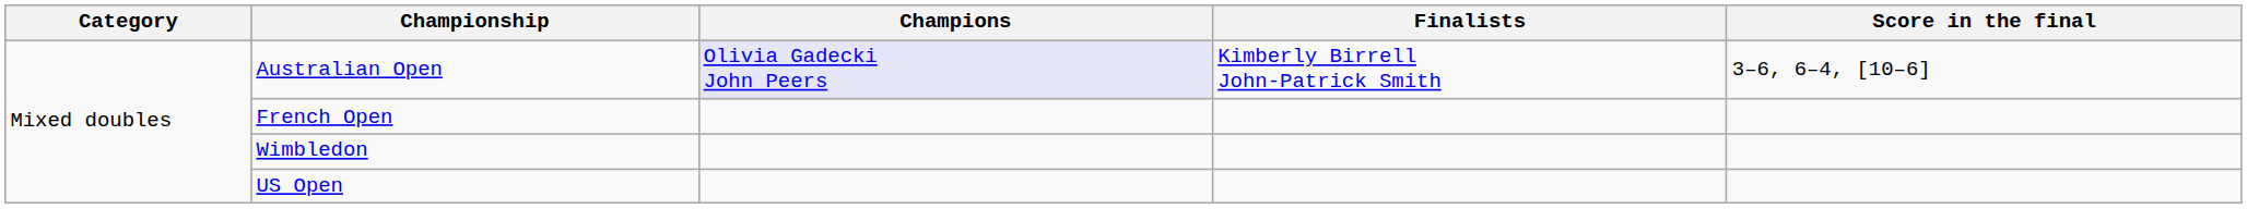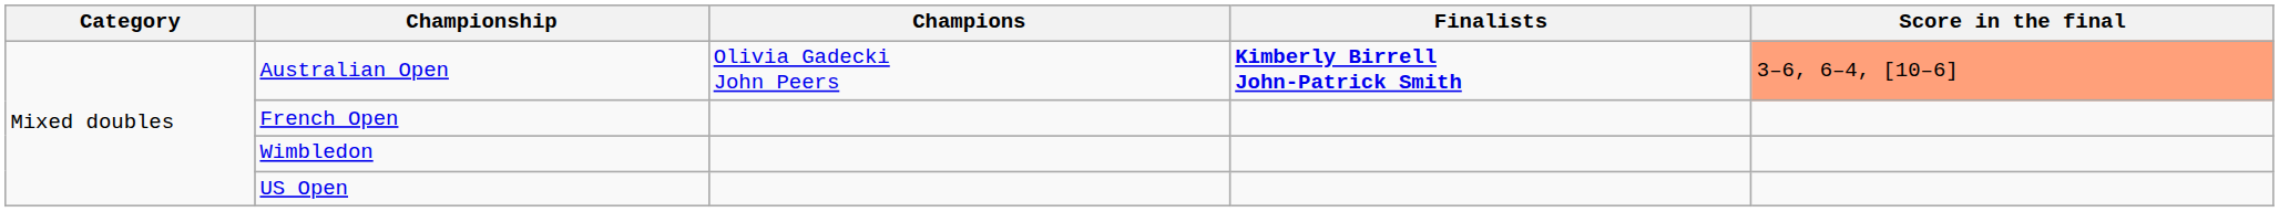Australian Open | Champions: lavender background -> no background
Australian Open | Finalists: normal -> bold
Australian Open | Score in the final: no background -> lightsalmon background
